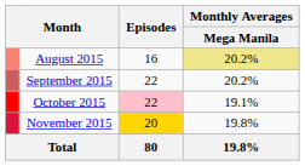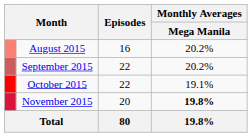August 2015 | Monthly Averages / Mega Manila: khaki background -> no background
October 2015 | Episodes: pink background -> no background
November 2015 | Episodes: gold background -> no background
November 2015 | Monthly Averages / Mega Manila: normal -> bold
